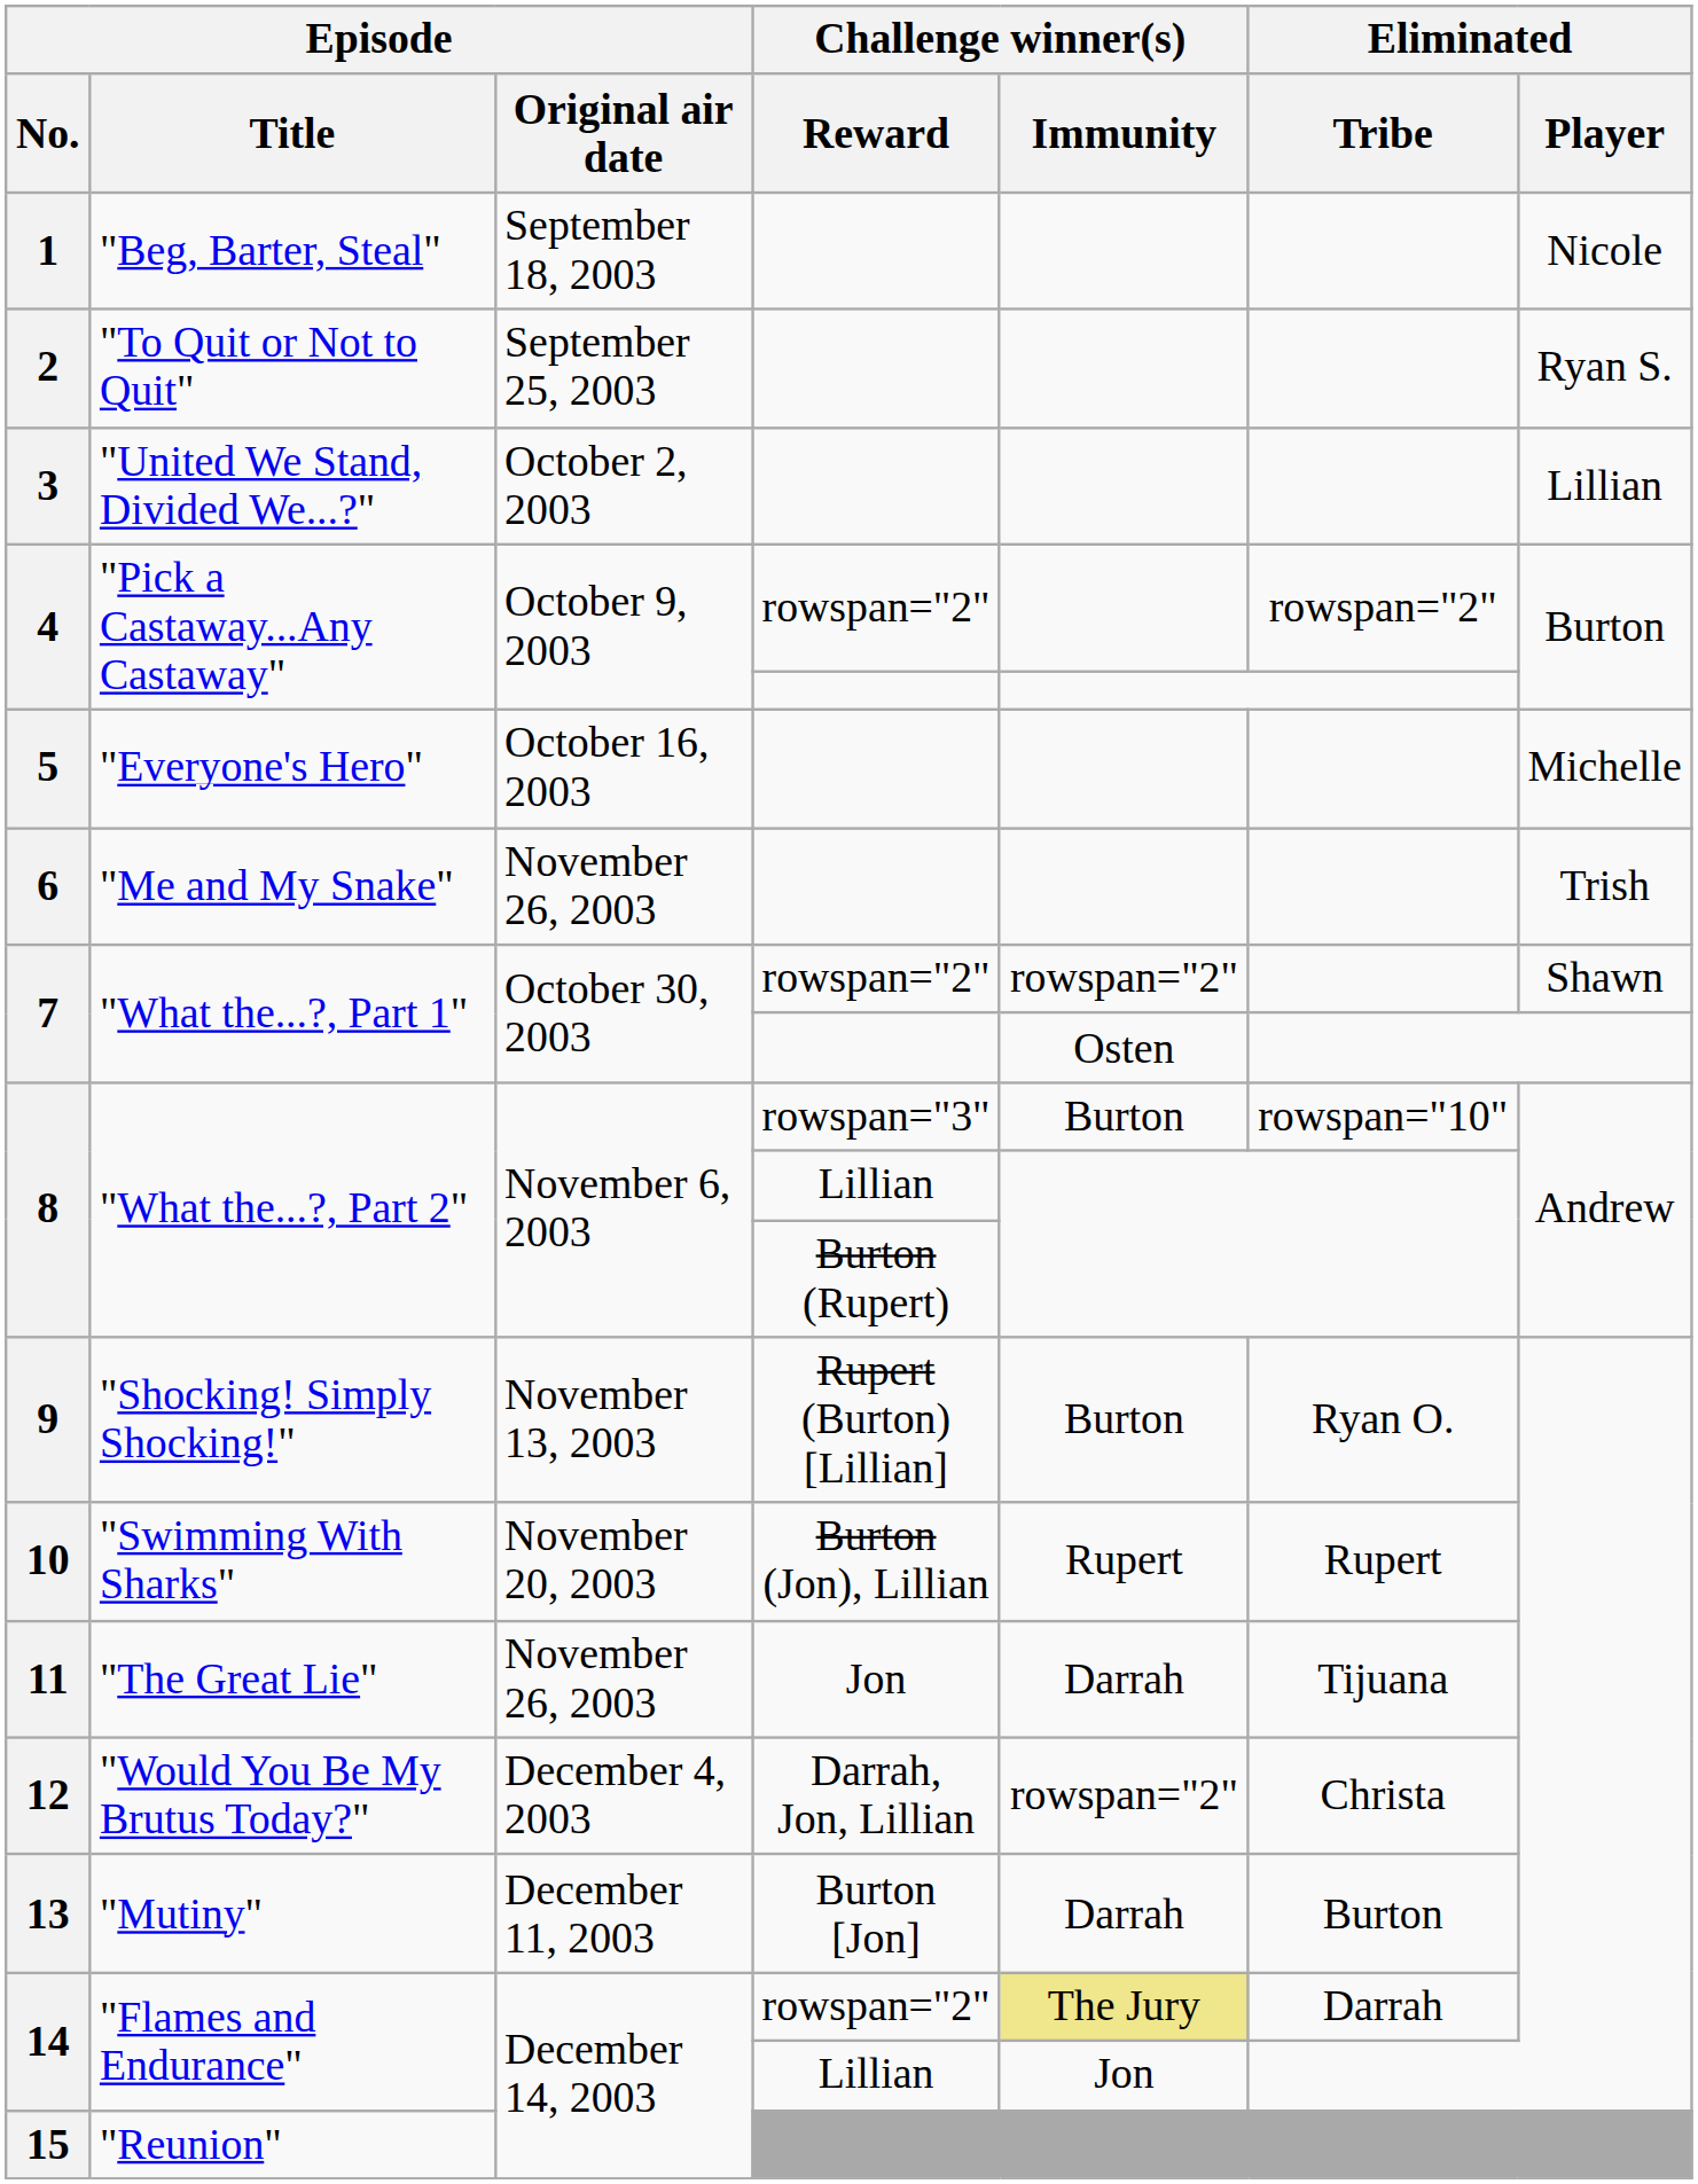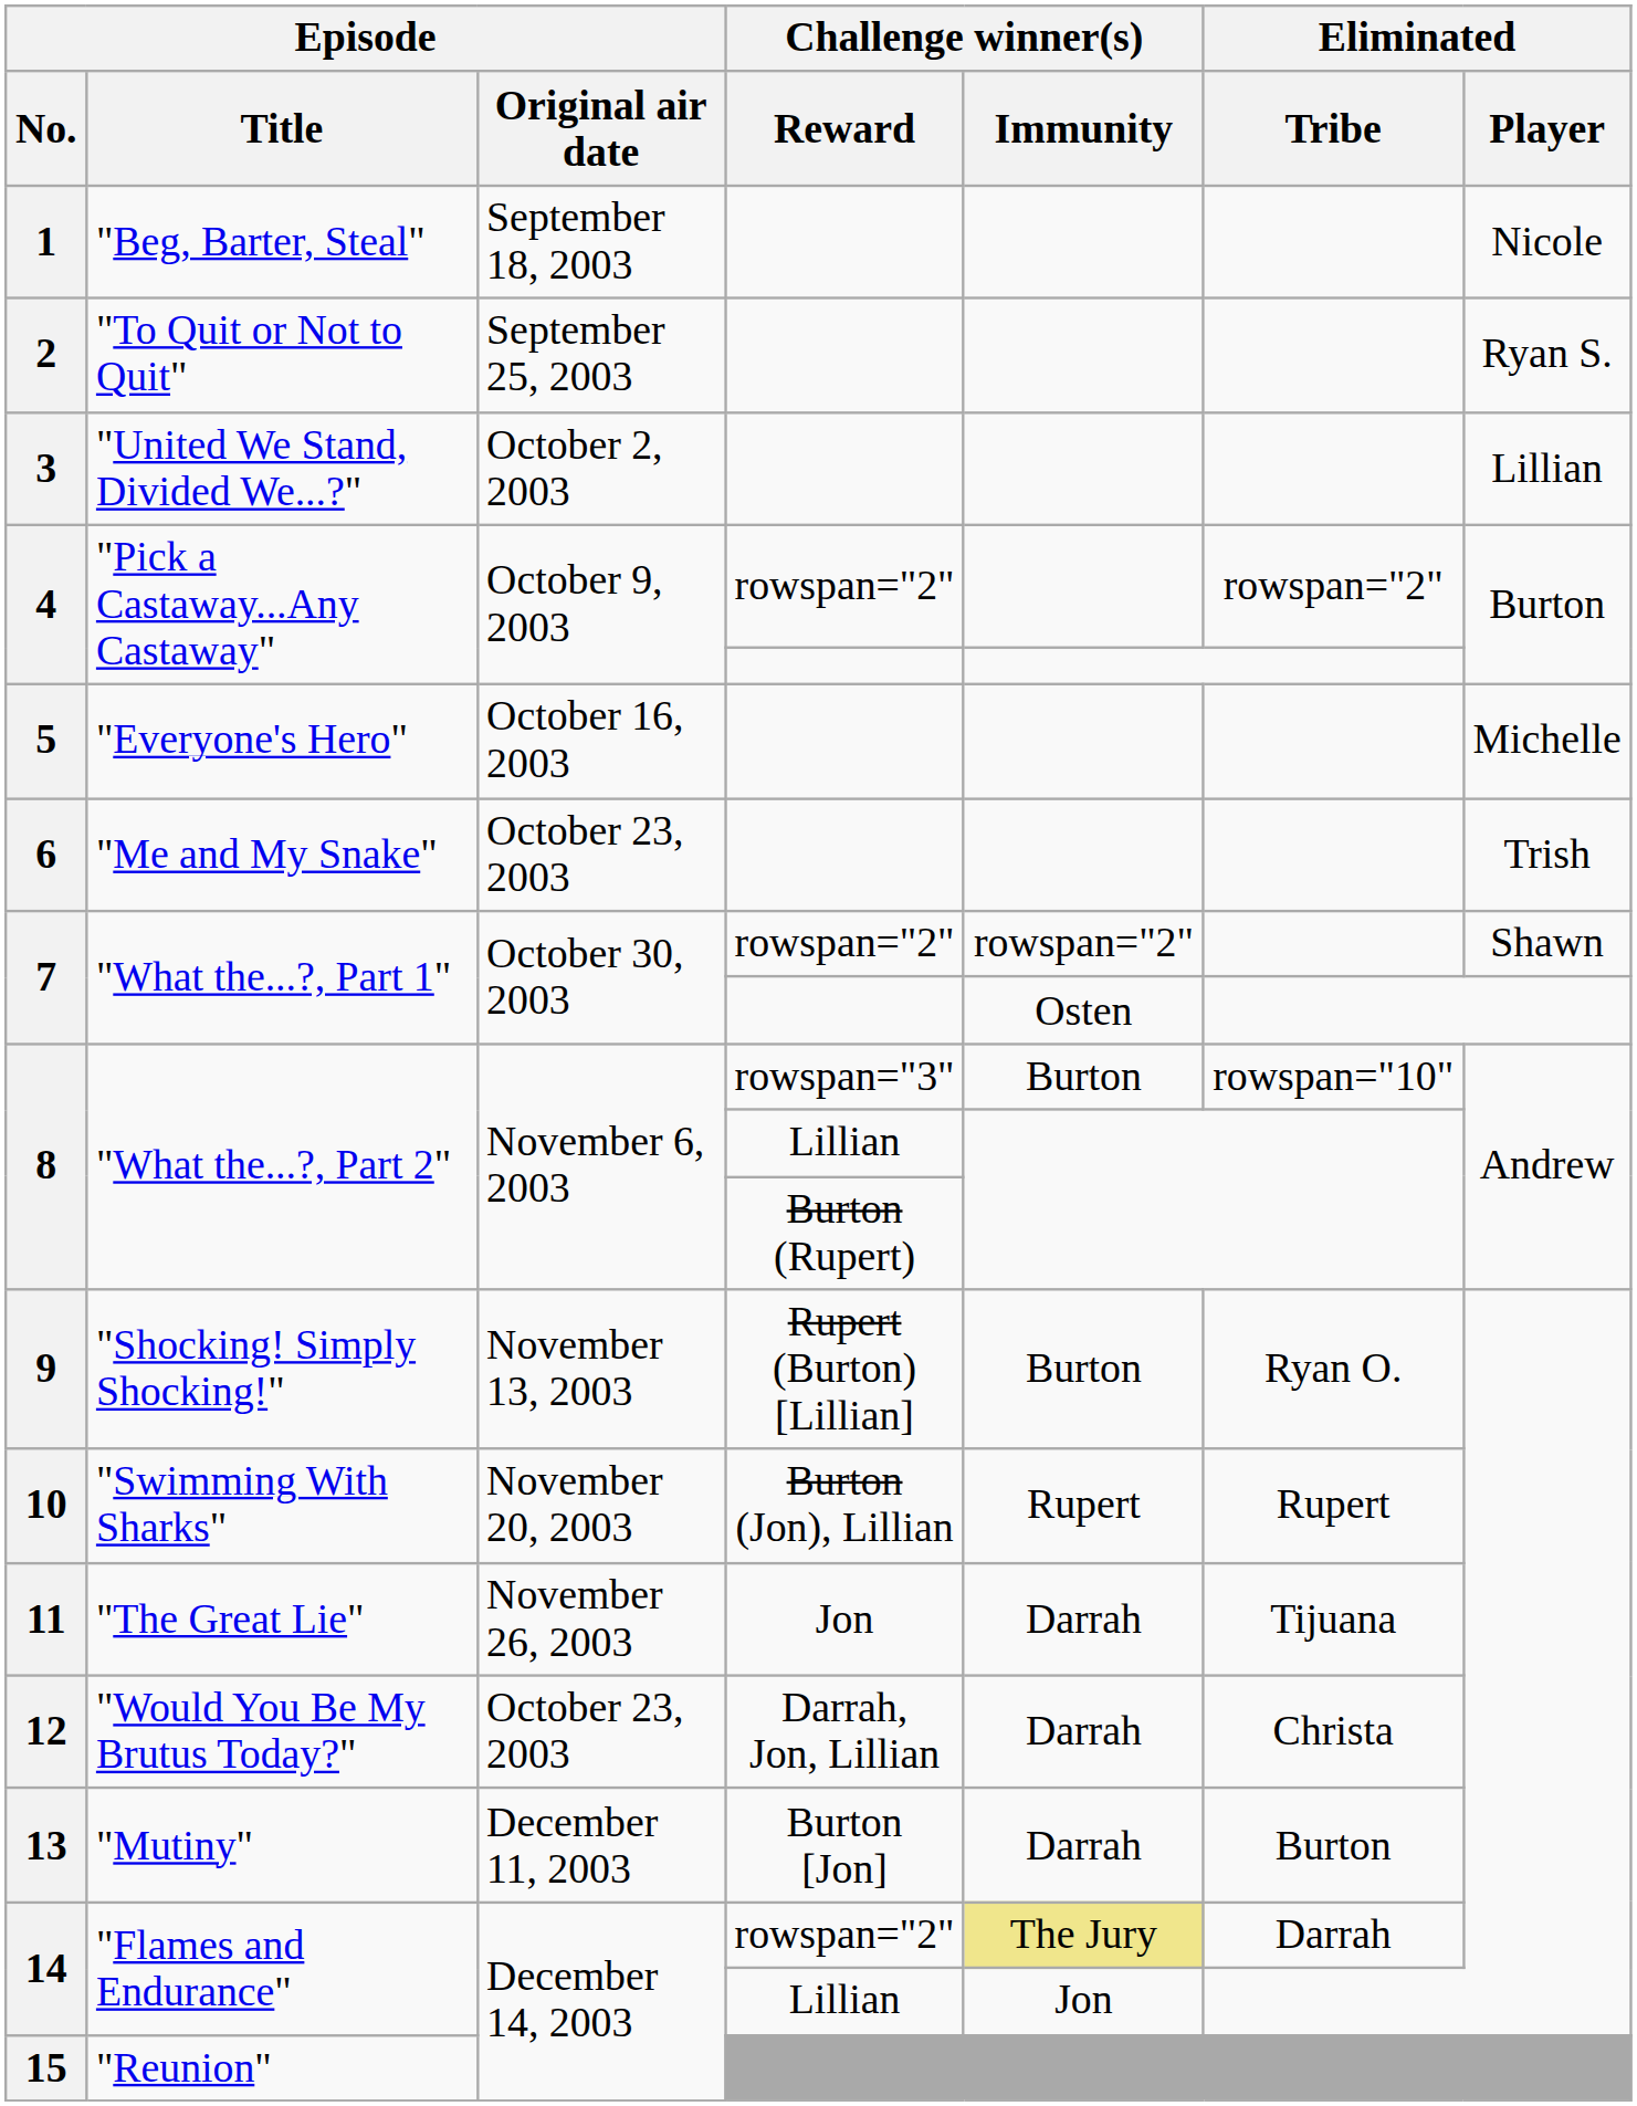6 | Episode / Original air date: November 26, 2003 -> October 23, 2003
12 | Episode / Original air date: December 4, 2003 -> October 23, 2003
12 | Challenge winner(s) / Immunity: rowspan="2" -> Darrah
